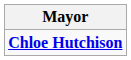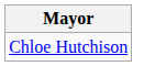row 2 | column 1: bold -> normal
